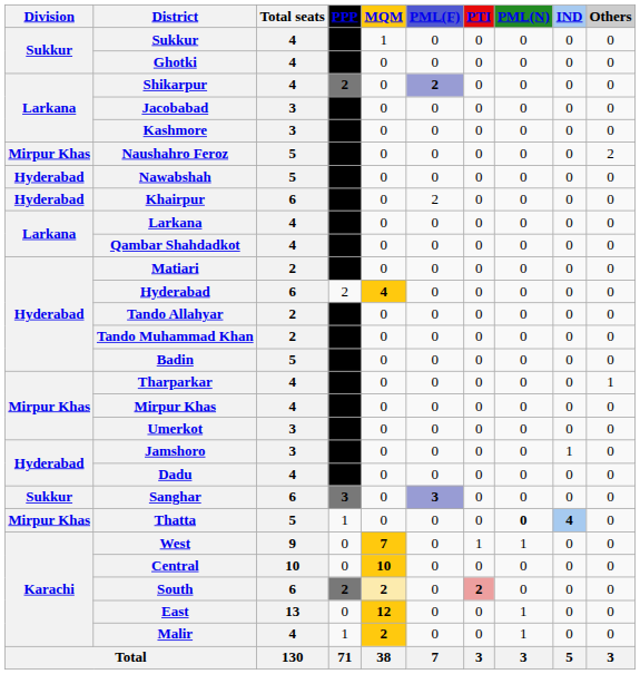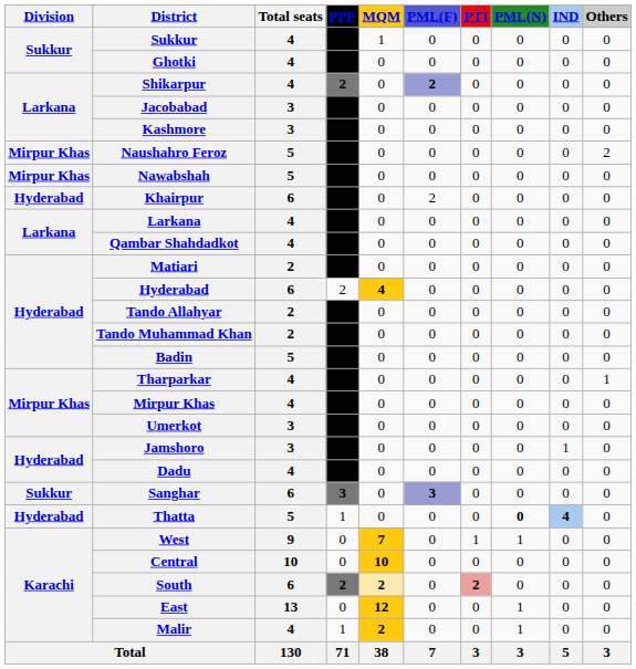Nawabshah | column 1: Hyderabad -> Mirpur Khas
Thatta | column 1: Mirpur Khas -> Hyderabad
